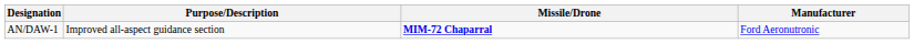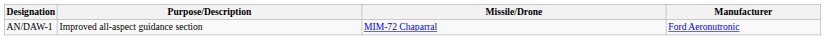row 2 | Missile/Drone: bold -> normal
